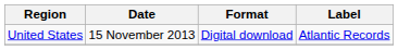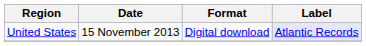United States | Label: no background -> lavender background
